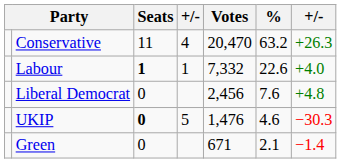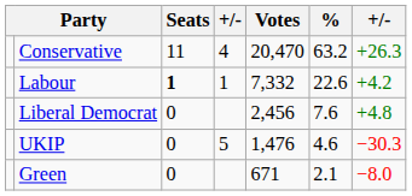Labour | column 7: +4.0 -> +4.2
UKIP | Seats: bold -> normal
Green | column 7: −1.4 -> −8.0
